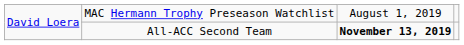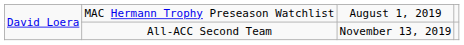row 2 | column 3: bold -> normal
